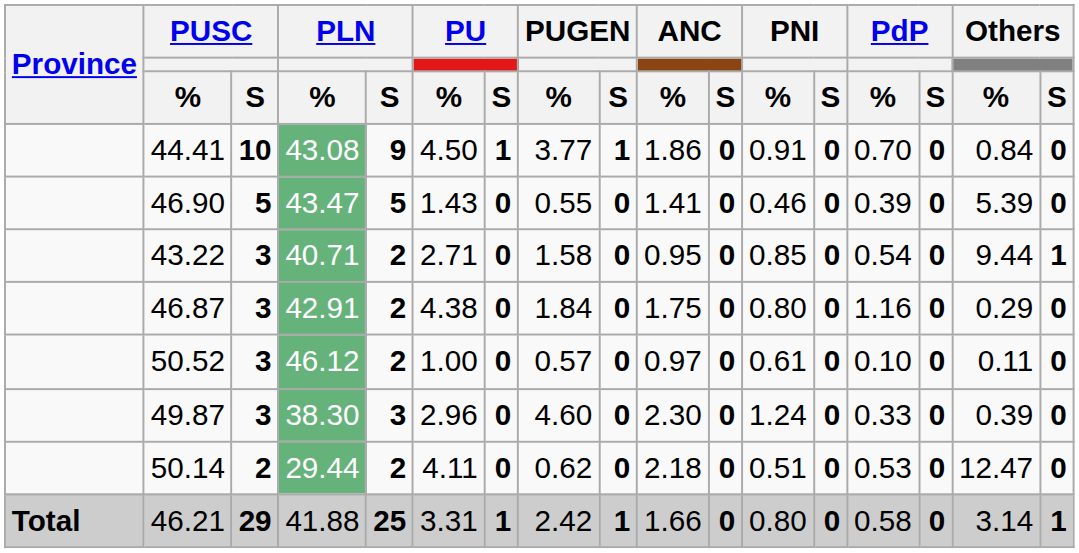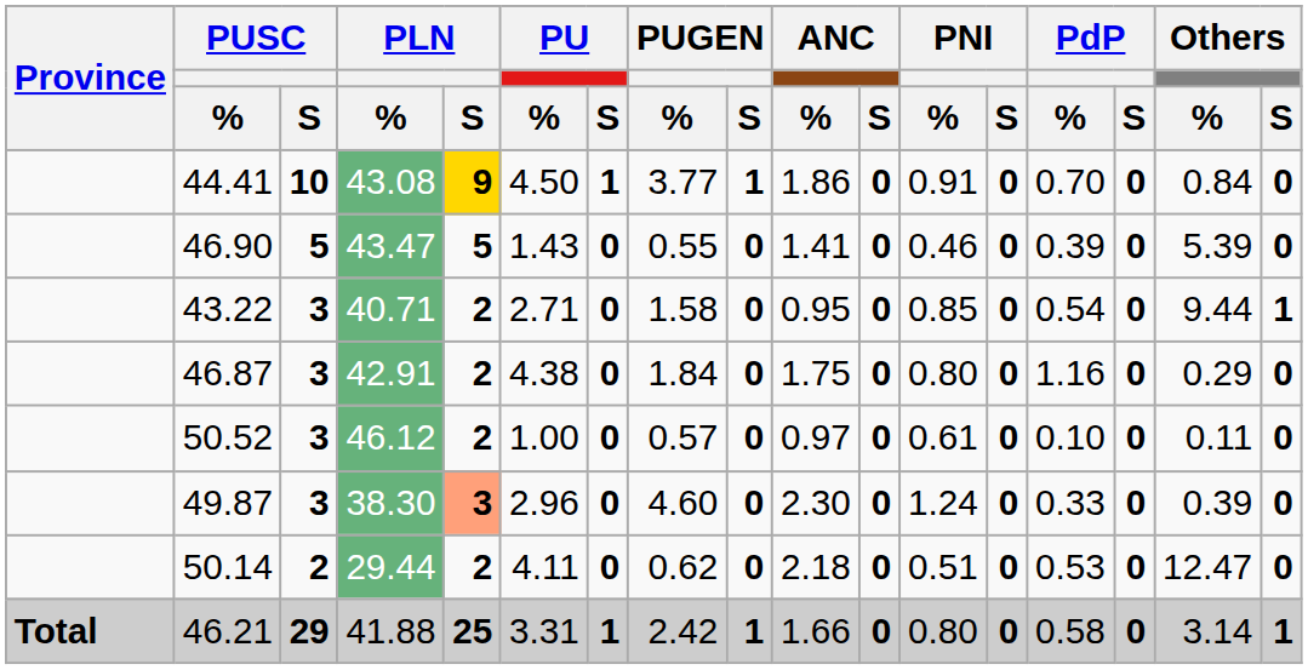44.41 | PLN / S: no background -> gold background
49.87 | PLN / S: no background -> lightsalmon background
